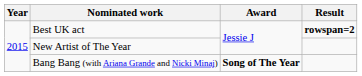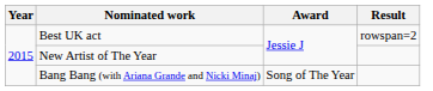Best UK act | Result: bold -> normal
Bang Bang (with Ariana Grande and Nicki Minaj) | Award: bold -> normal
